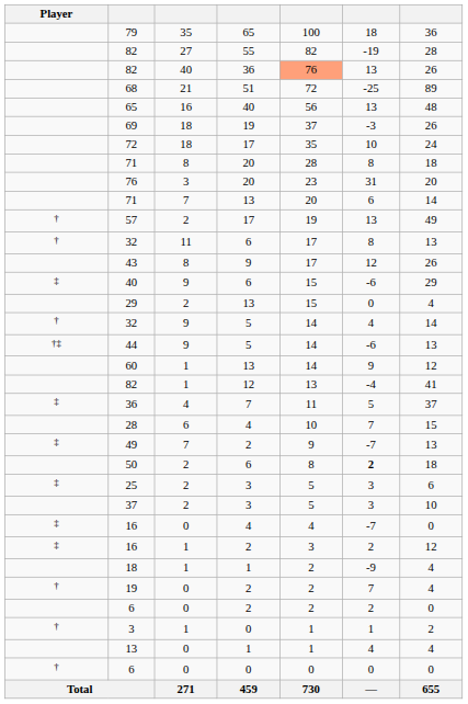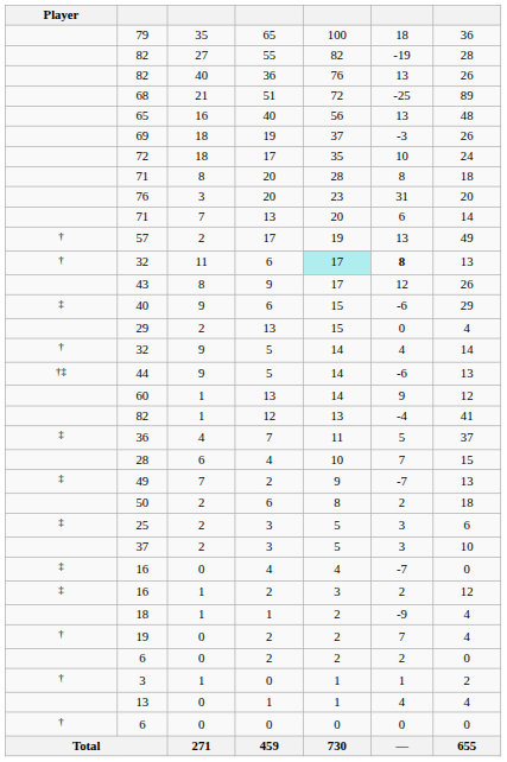82 / 36 | column 5: lightsalmon background -> no background
32 / 6 | column 5: no background -> paleturquoise background
32 / 6 | column 6: normal -> bold
50 | column 6: bold -> normal
